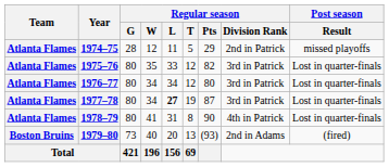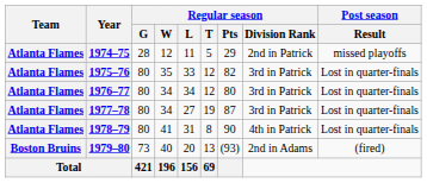1977–78 | Regular season / L: bold -> normal
